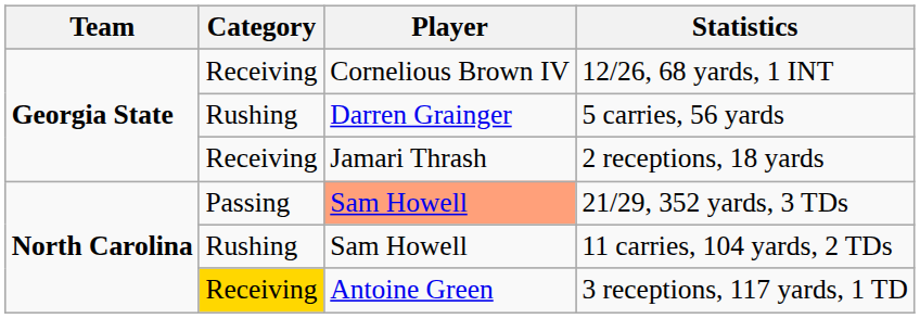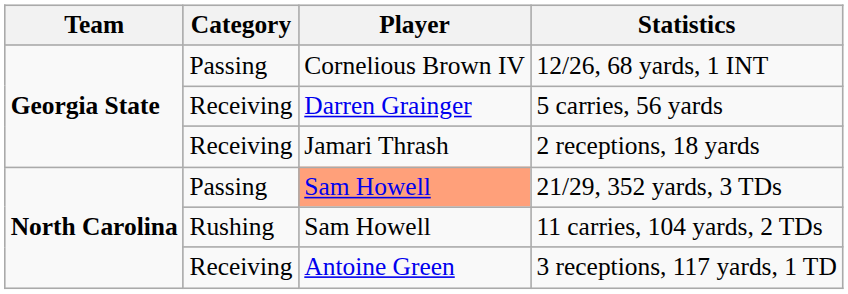12/26, 68 yards, 1 INT | Category: Receiving -> Passing
5 carries, 56 yards | Category: Rushing -> Receiving
3 receptions, 117 yards, 1 TD | Category: gold background -> no background
